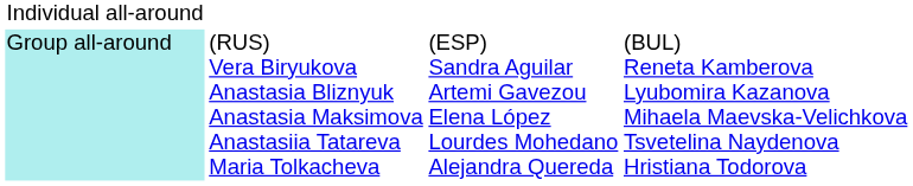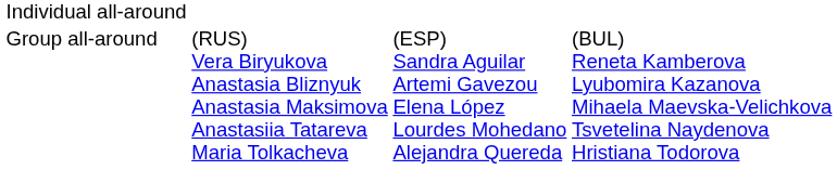row 2 | column 1: paleturquoise background -> no background
